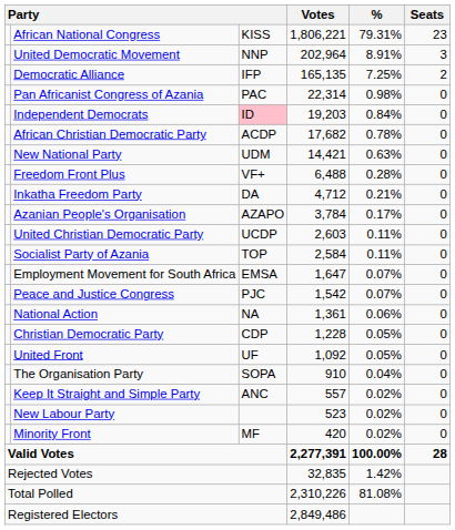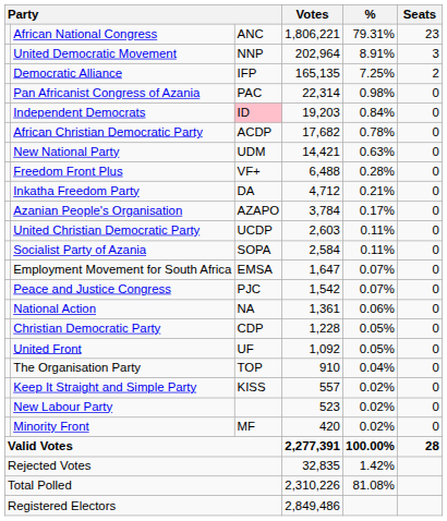African National Congress | column 3: KISS -> ANC
Socialist Party of Azania | column 3: TOP -> SOPA
The Organisation Party | column 3: SOPA -> TOP
Keep It Straight and Simple Party | column 3: ANC -> KISS
